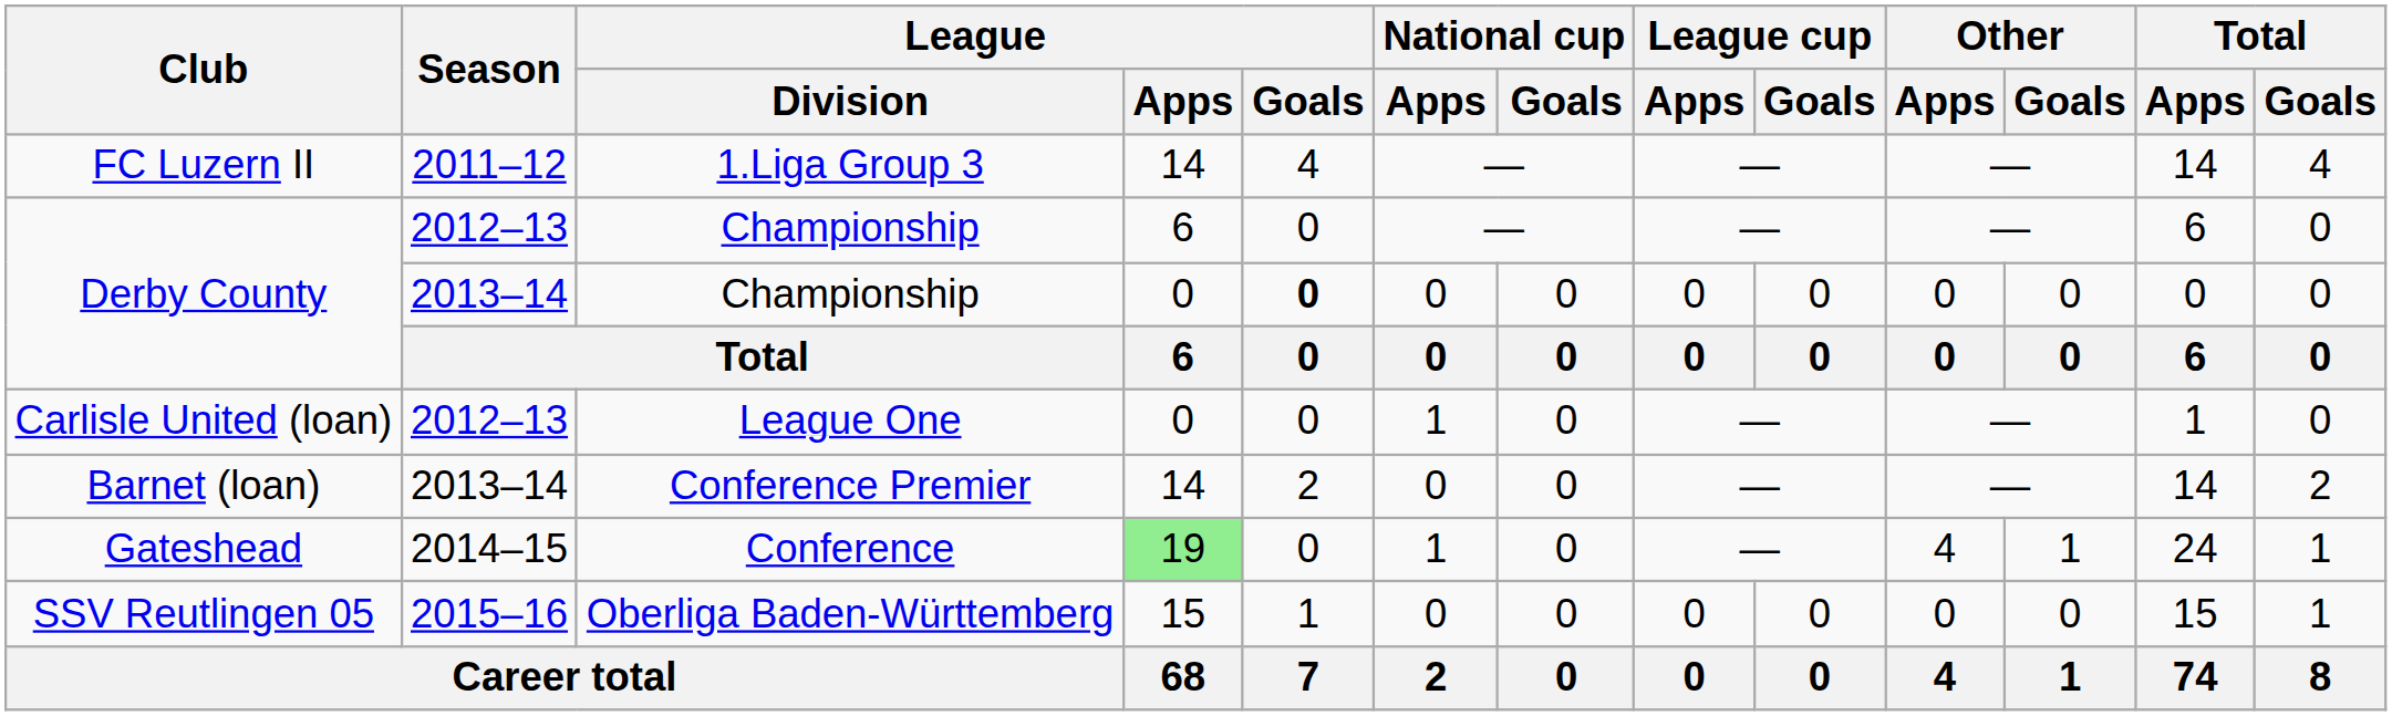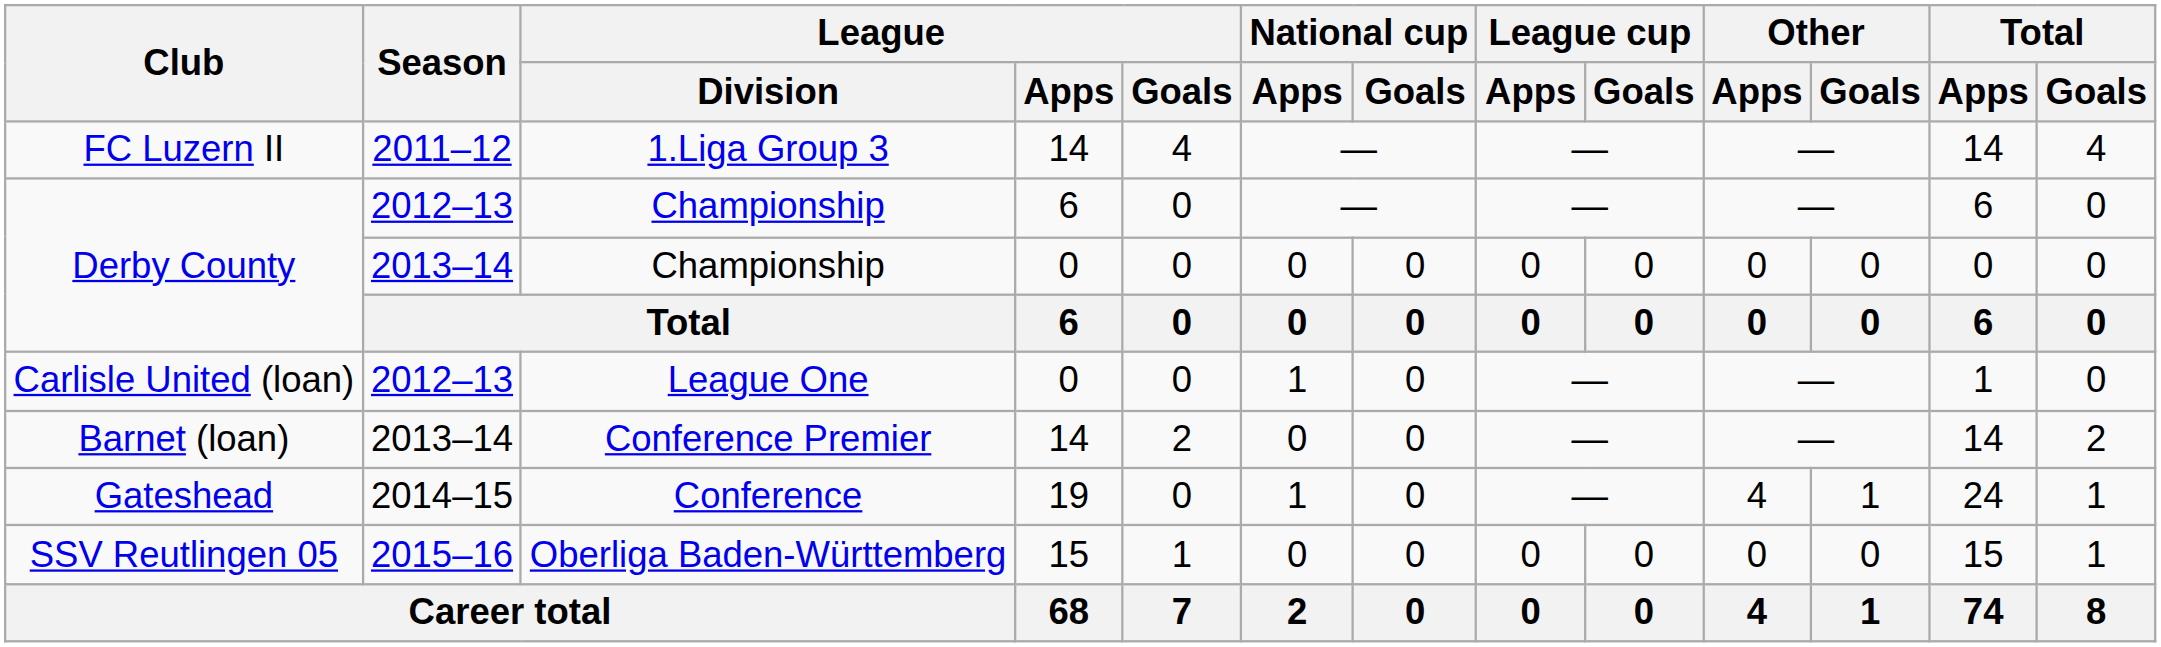Derby County / 2013–14 | League / Goals: bold -> normal
Gateshead | League / Apps: lightgreen background -> no background
